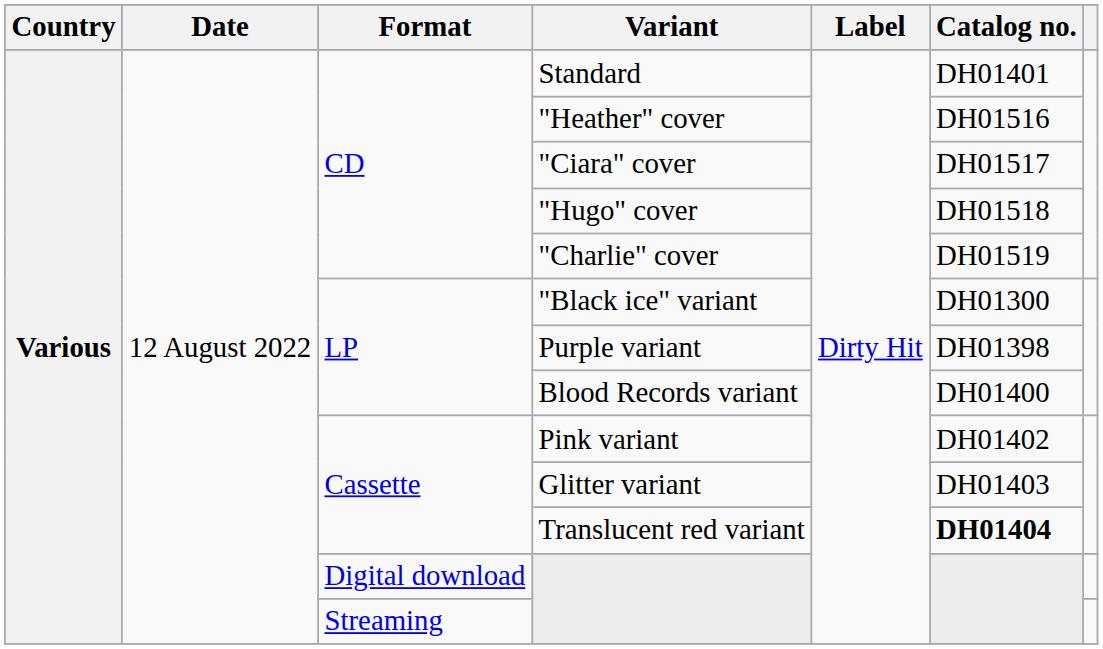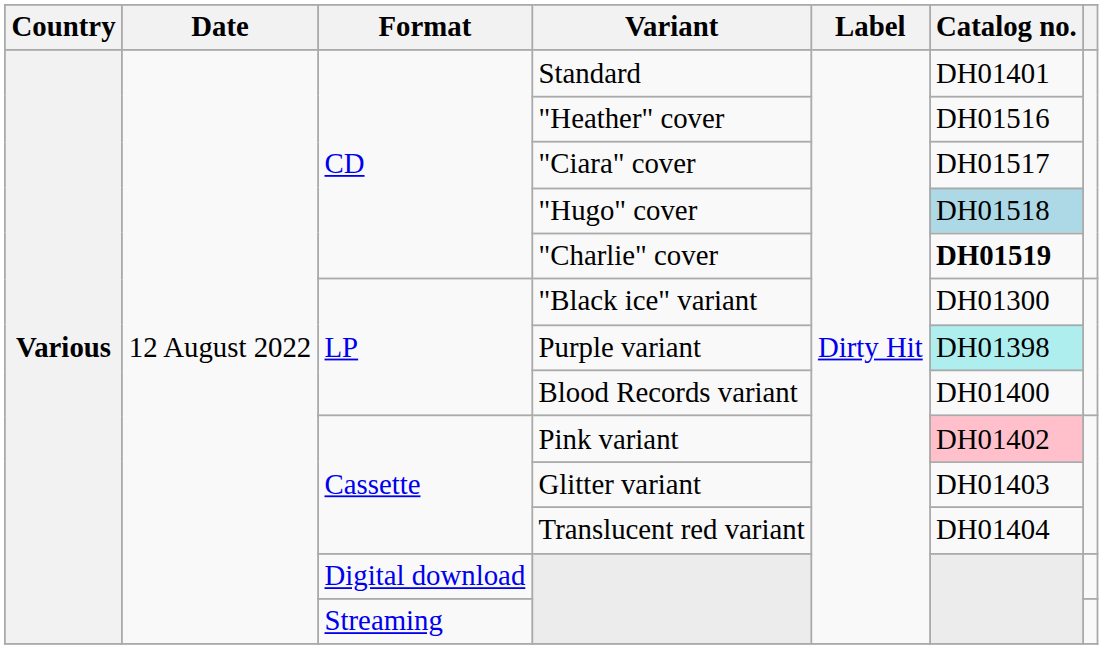"Hugo" cover | Catalog no.: no background -> lightblue background
"Charlie" cover | Catalog no.: normal -> bold
Purple variant | Catalog no.: no background -> paleturquoise background
Pink variant | Catalog no.: no background -> pink background
Translucent red variant | Catalog no.: bold -> normal
